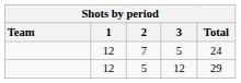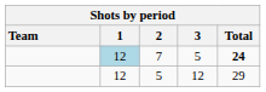7 | 1: no background -> lightblue background
7 | Total: normal -> bold
